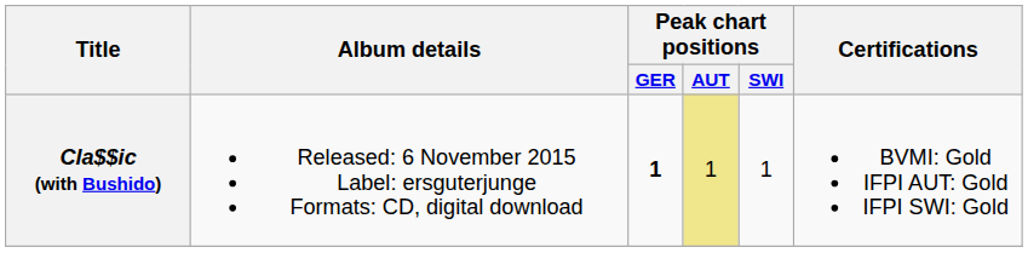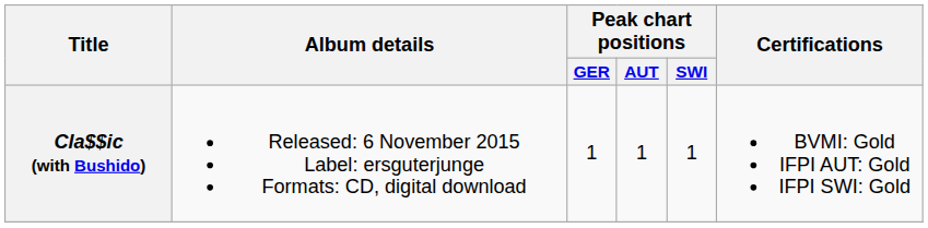Cla$$ic (with Bushido) | Peak chart positions / GER: bold -> normal
Cla$$ic (with Bushido) | Peak chart positions / AUT: khaki background -> no background
